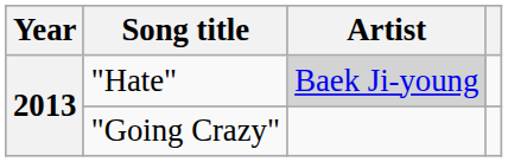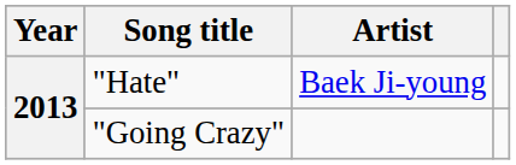"Hate" | Artist: lightgrey background -> no background
